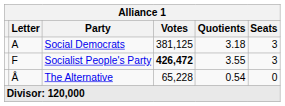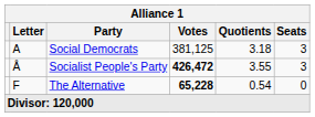Socialist People's Party | Letter: F -> Å
The Alternative | Letter: Å -> F
The Alternative | Votes: normal -> bold
